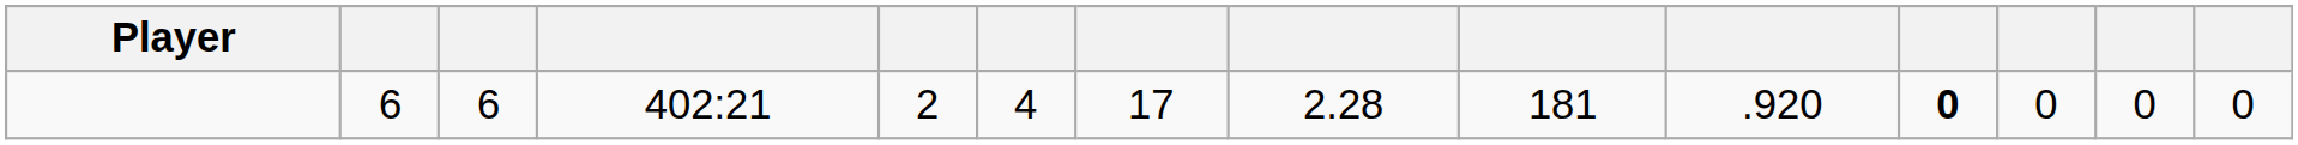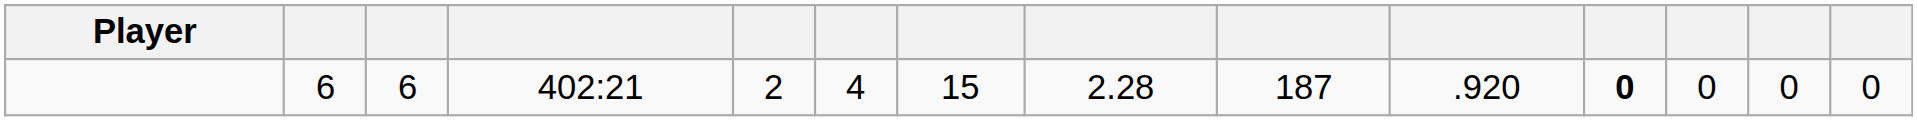row 2 | column 7: 17 -> 15
row 2 | column 9: 181 -> 187
